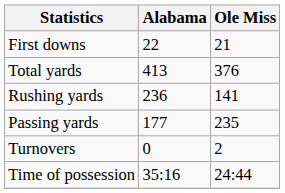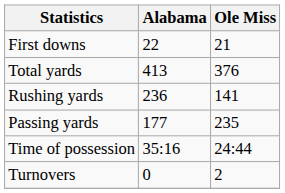rows swapped: Turnovers <-> Time of possession
